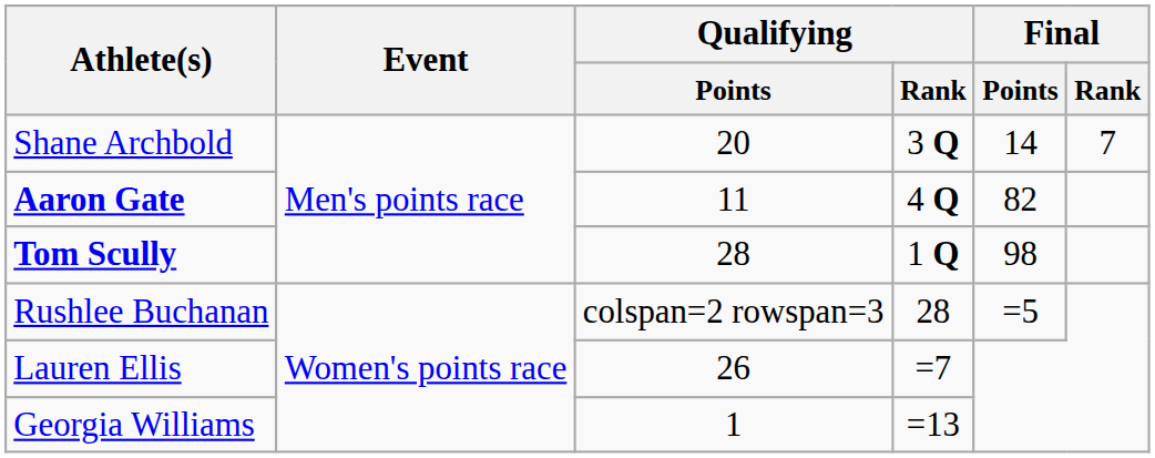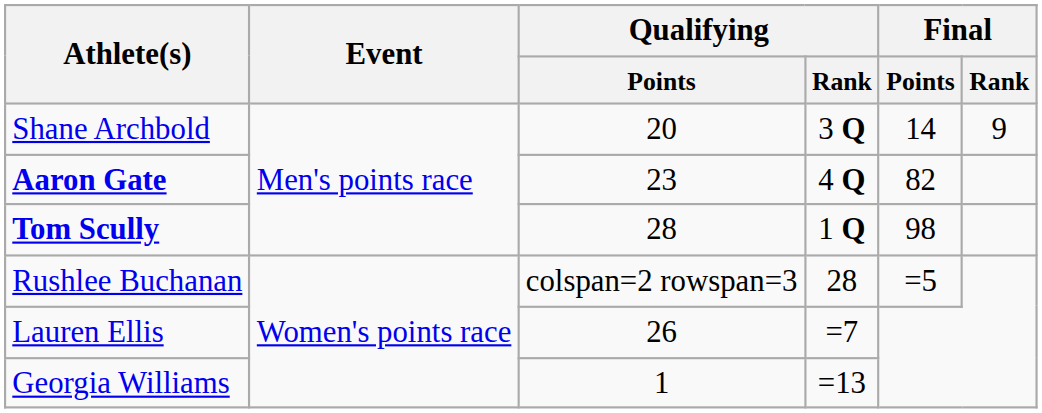Shane Archbold | Final / Rank: 7 -> 9
Aaron Gate | Qualifying / Points: 11 -> 23
